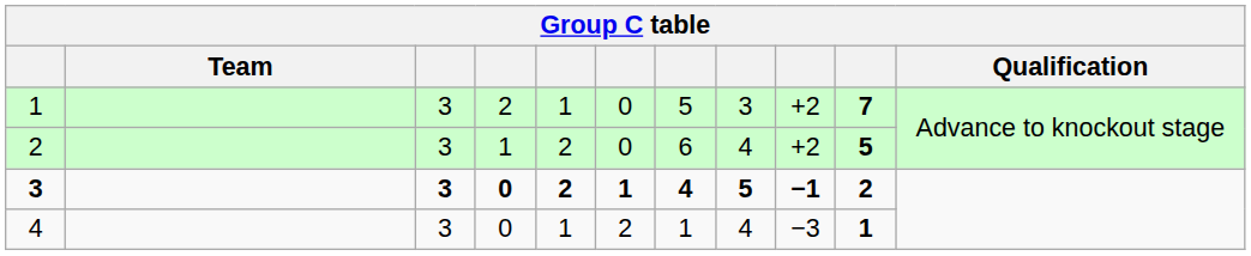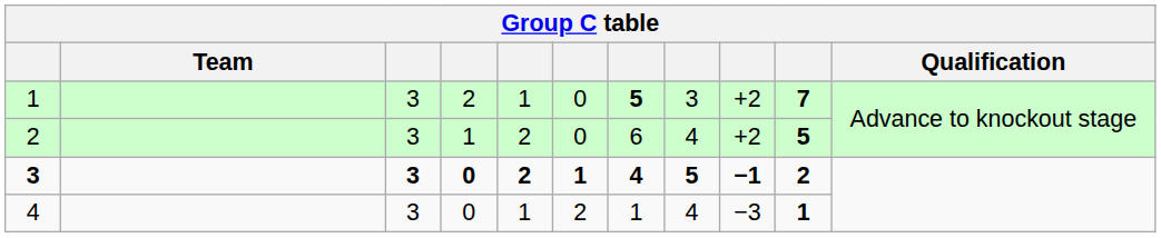row 3 | column 7: normal -> bold
